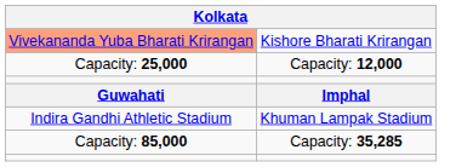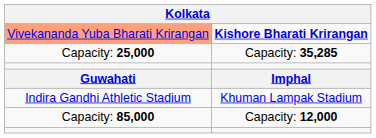row 2 | column 2: normal -> bold
row 3 | column 2: Capacity: 12,000 -> Capacity: 35,285
row 7 | column 2: Capacity: 35,285 -> Capacity: 12,000
